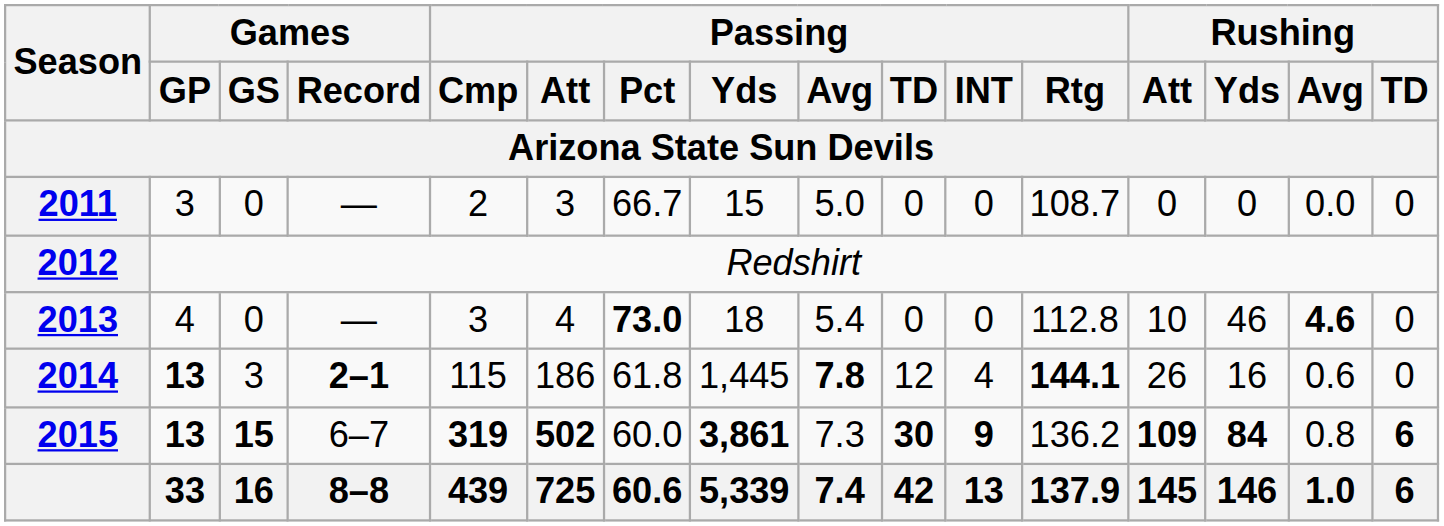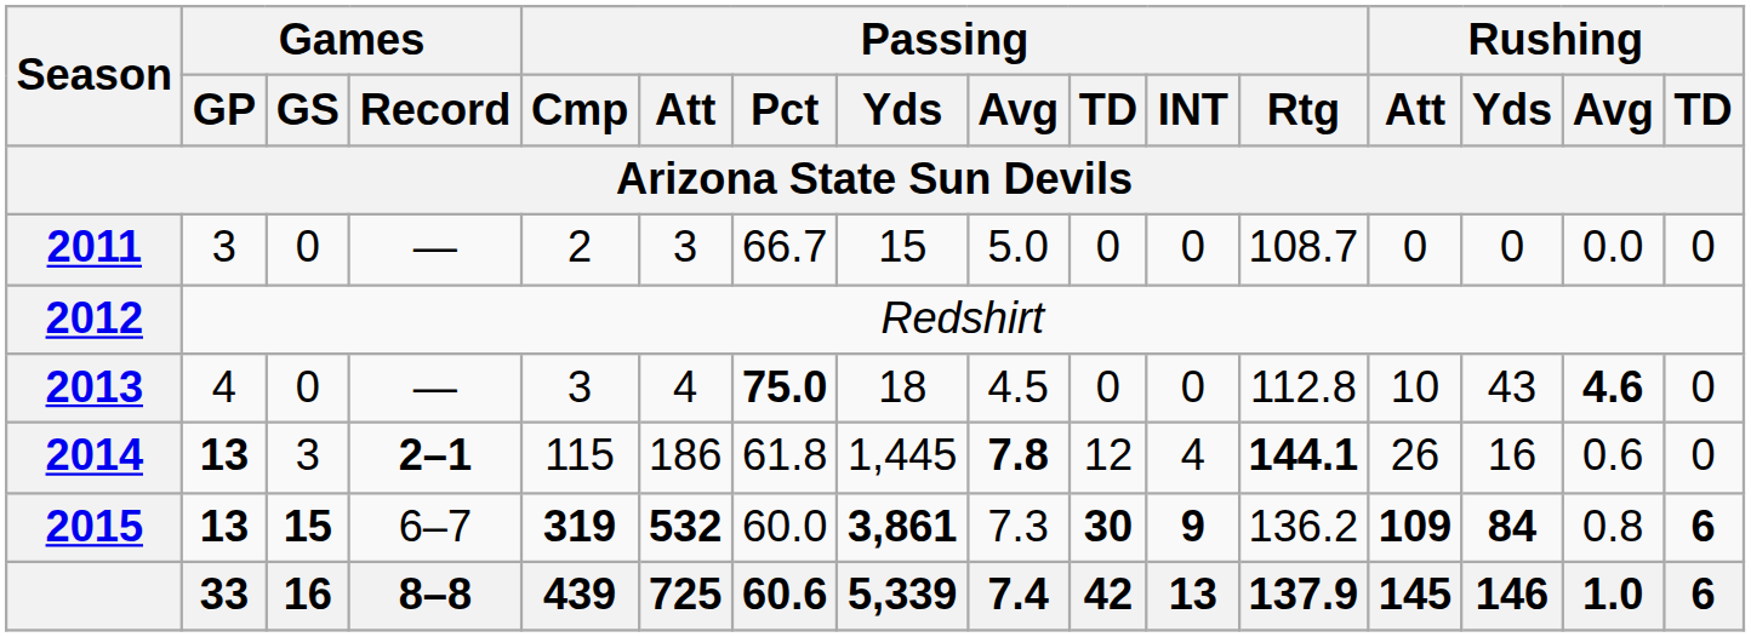2013 | Passing / Pct: 73.0 -> 75.0
2013 | Passing / Avg: 5.4 -> 4.5
2013 | Rushing / Yds: 46 -> 43
2015 | Passing / Att: 502 -> 532
